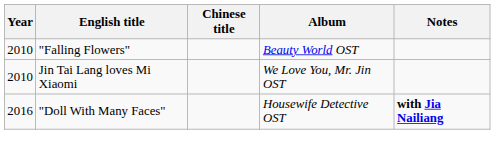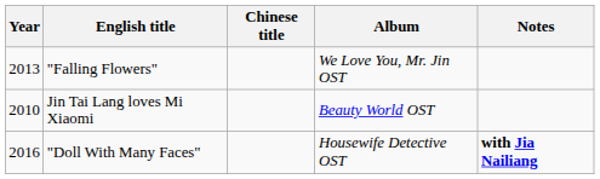"Falling Flowers" | Year: 2010 -> 2013
"Falling Flowers" | Album: Beauty World OST -> We Love You, Mr. Jin OST
Jin Tai Lang loves Mi Xiaomi | Album: We Love You, Mr. Jin OST -> Beauty World OST
